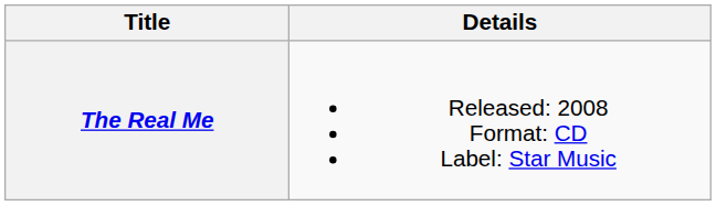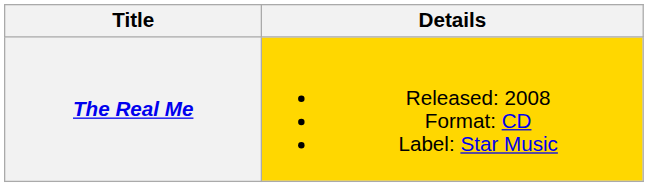The Real Me | Details: no background -> gold background
